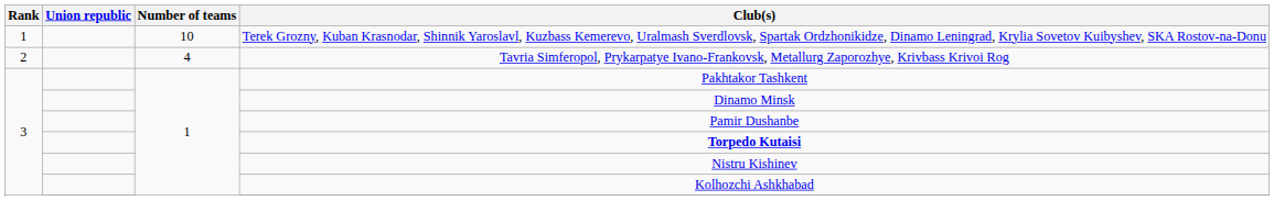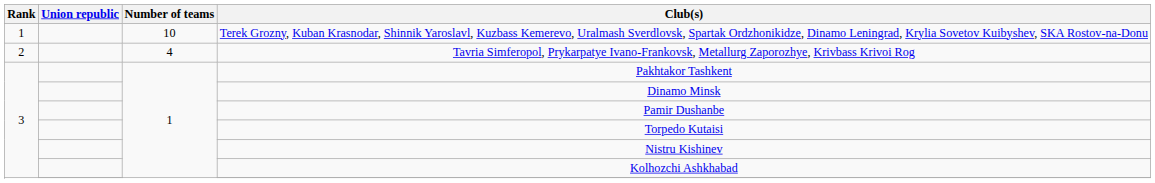Torpedo Kutaisi | Club(s): bold -> normal
